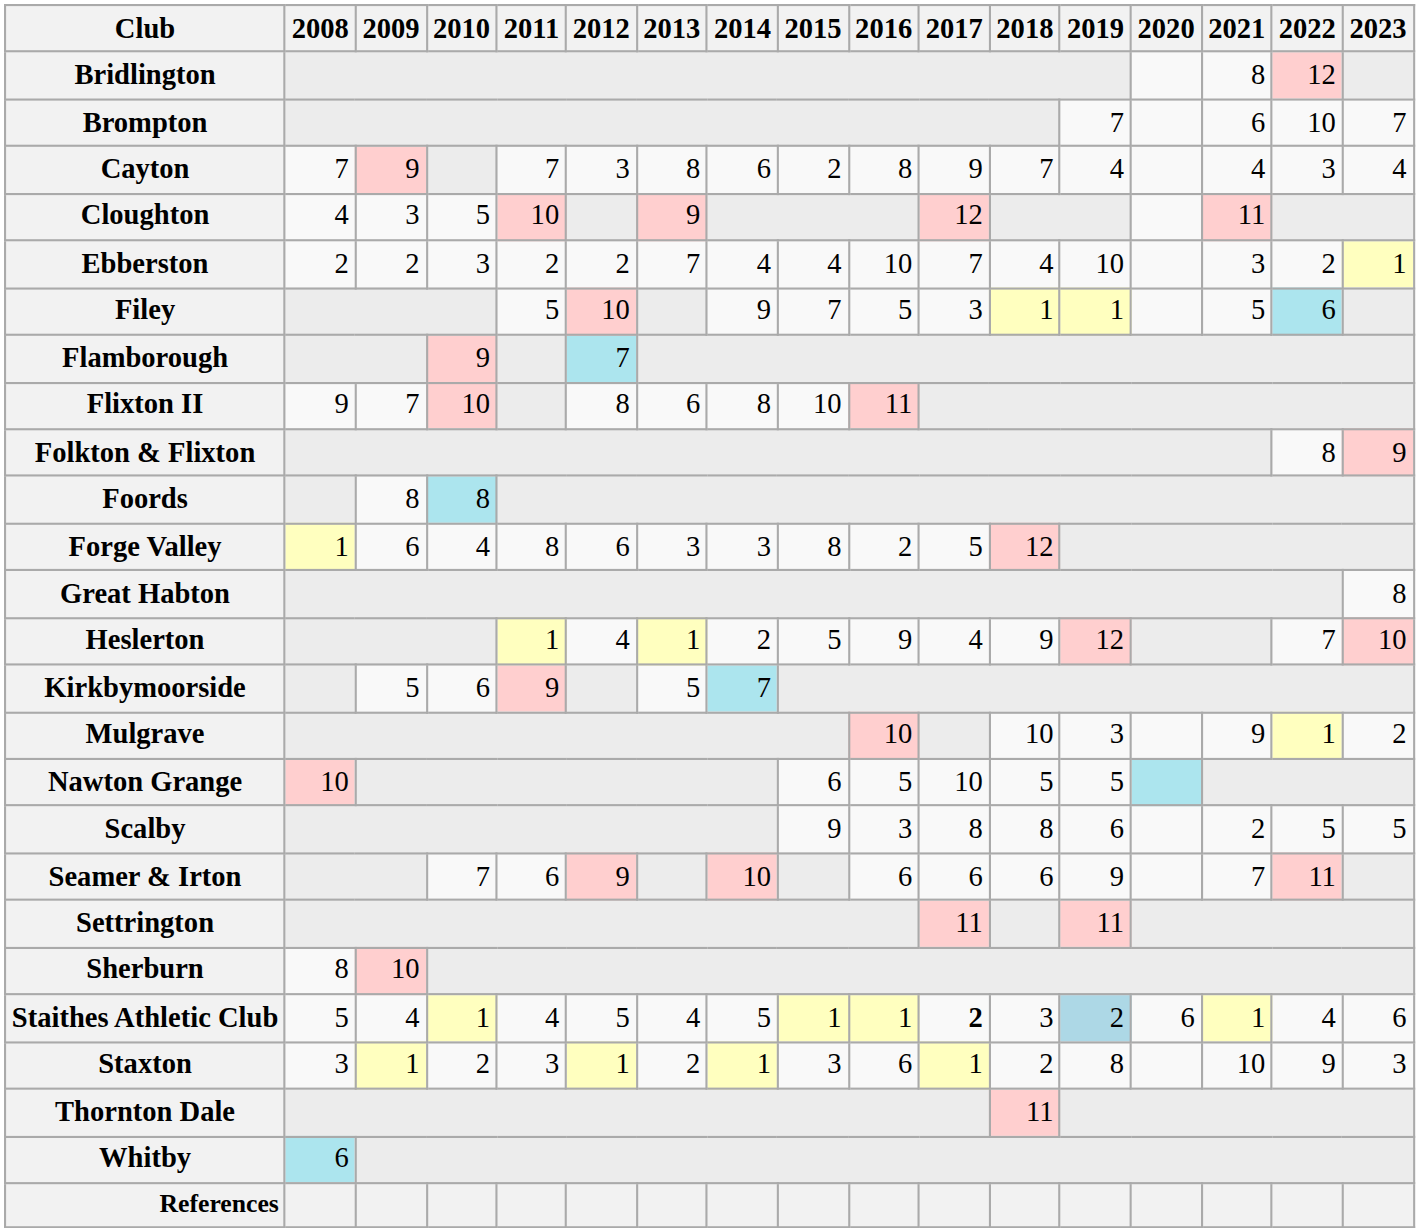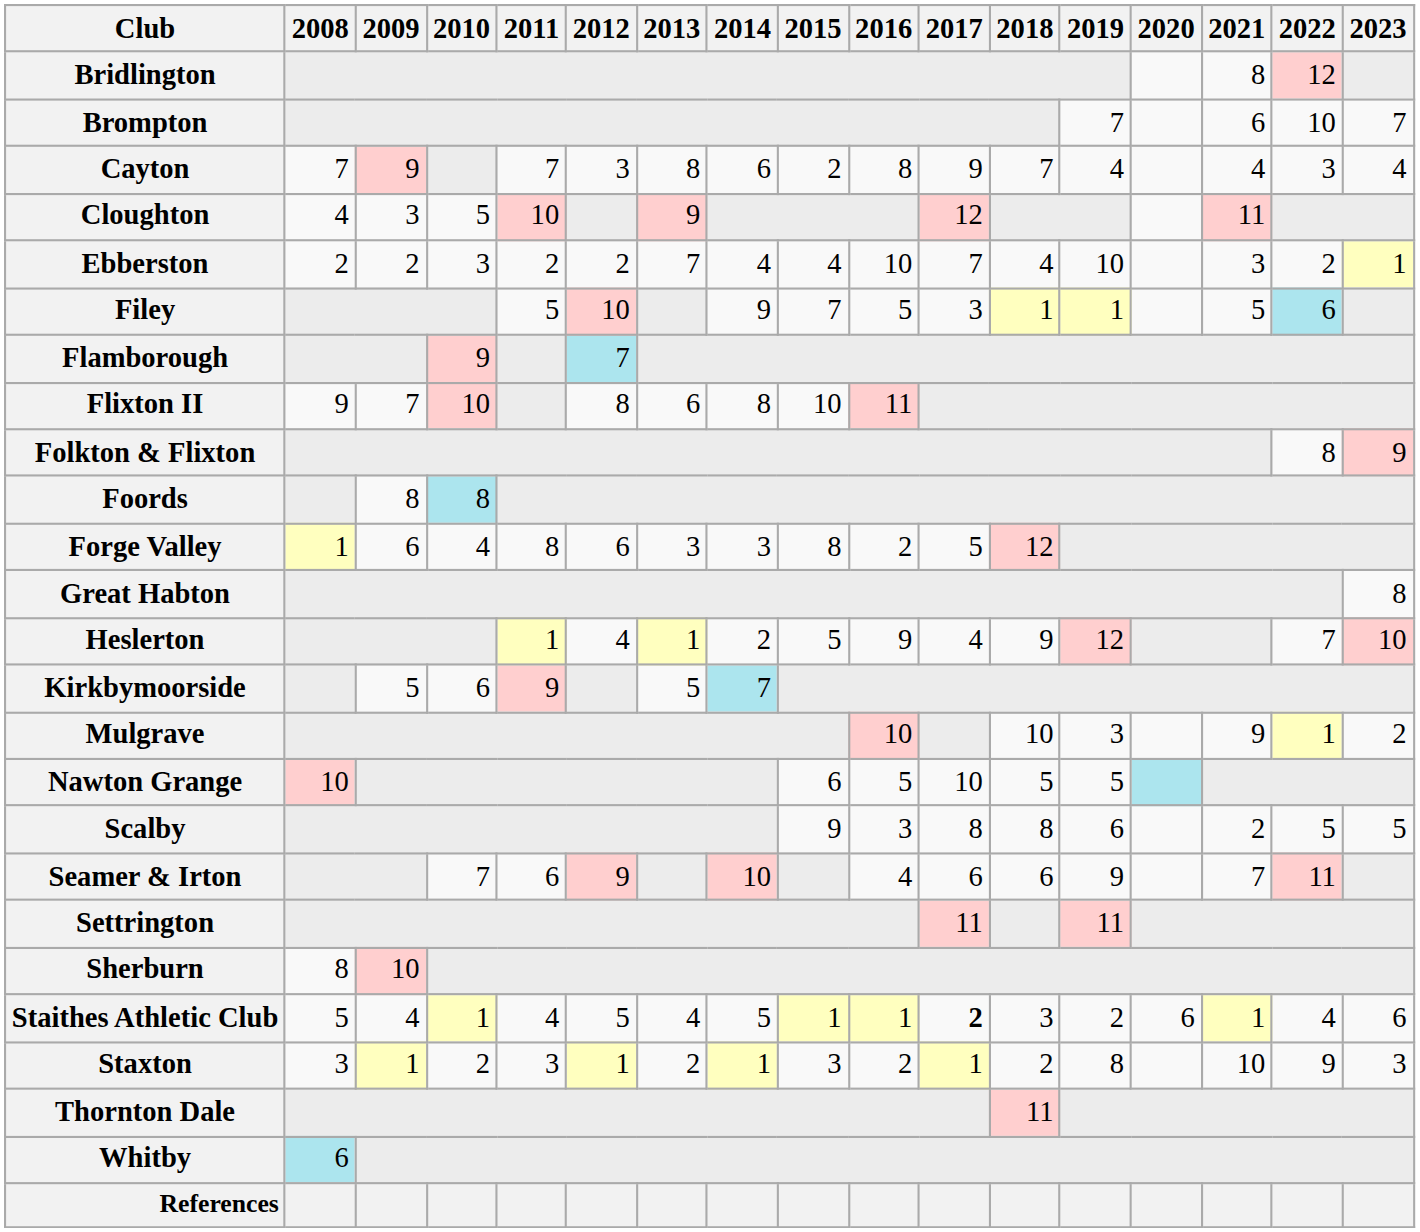Seamer & Irton | 2016: 6 -> 4
Staithes Athletic Club | 2019: lightblue background -> no background
Staxton | 2016: 6 -> 2
